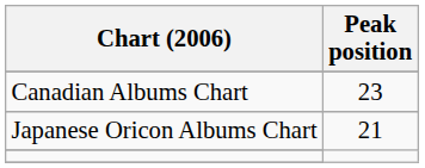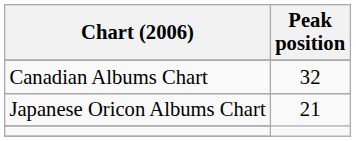row 2 | Peak position: 23 -> 32
